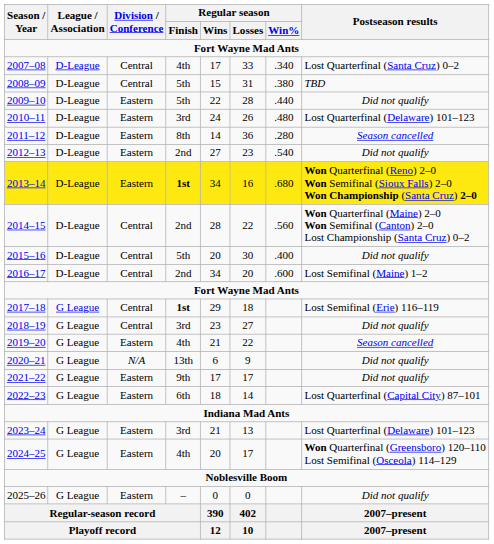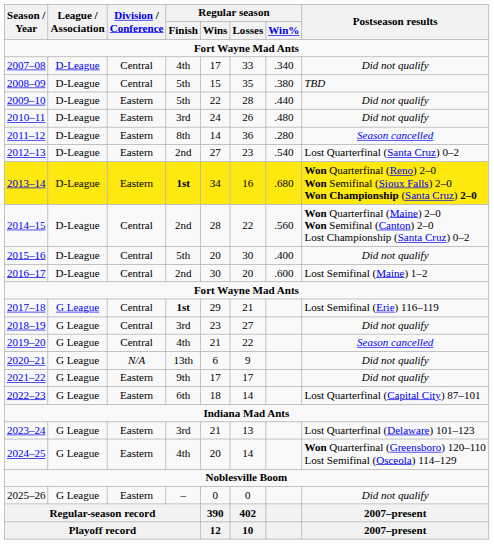2007–08 | Postseason results: Lost Quarterfinal (Santa Cruz) 0–2 -> Did not qualify
2008–09 | Regular season / Losses: 31 -> 35
2010–11 | Postseason results: Lost Quarterfinal (Delaware) 101–123 -> Did not qualify
2012–13 | Postseason results: Did not qualify -> Lost Quarterfinal (Santa Cruz) 0–2
2016–17 | Regular season / Wins: 34 -> 30
2017–18 | Regular season / Losses: 18 -> 21
2019–20 | Division / Conference: Eastern -> Central
2024–25 | Regular season / Losses: 17 -> 14
